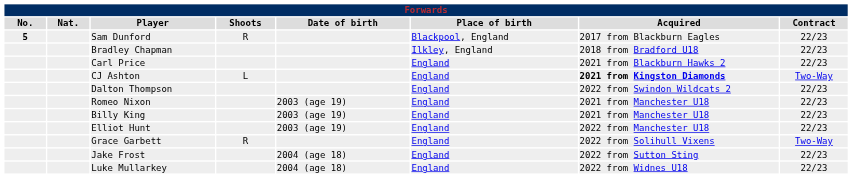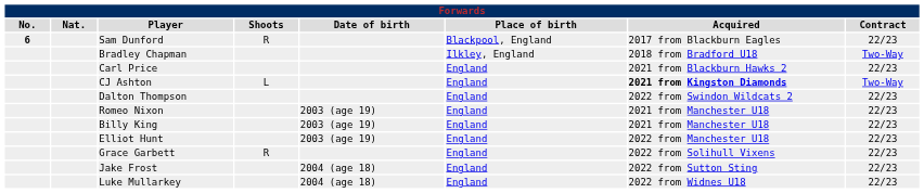Sam Dunford | No.: 5 -> 6
Bradley Chapman | Contract: 22/23 -> Two-Way
Grace Garbett | Contract: Two-Way -> 22/23
